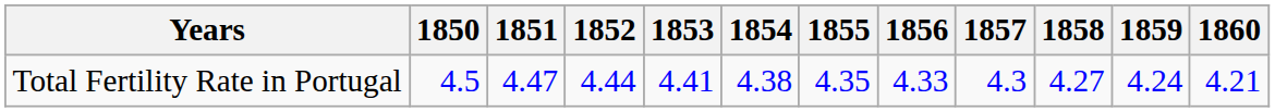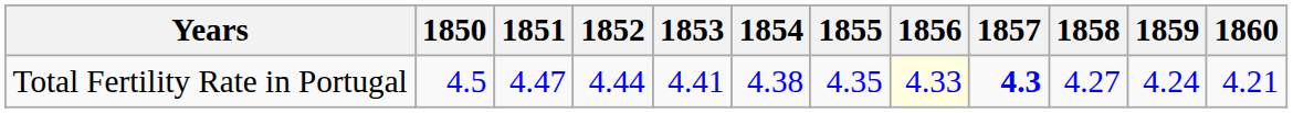row 2 | 1856: no background -> lightyellow background
row 2 | 1857: normal -> bold
